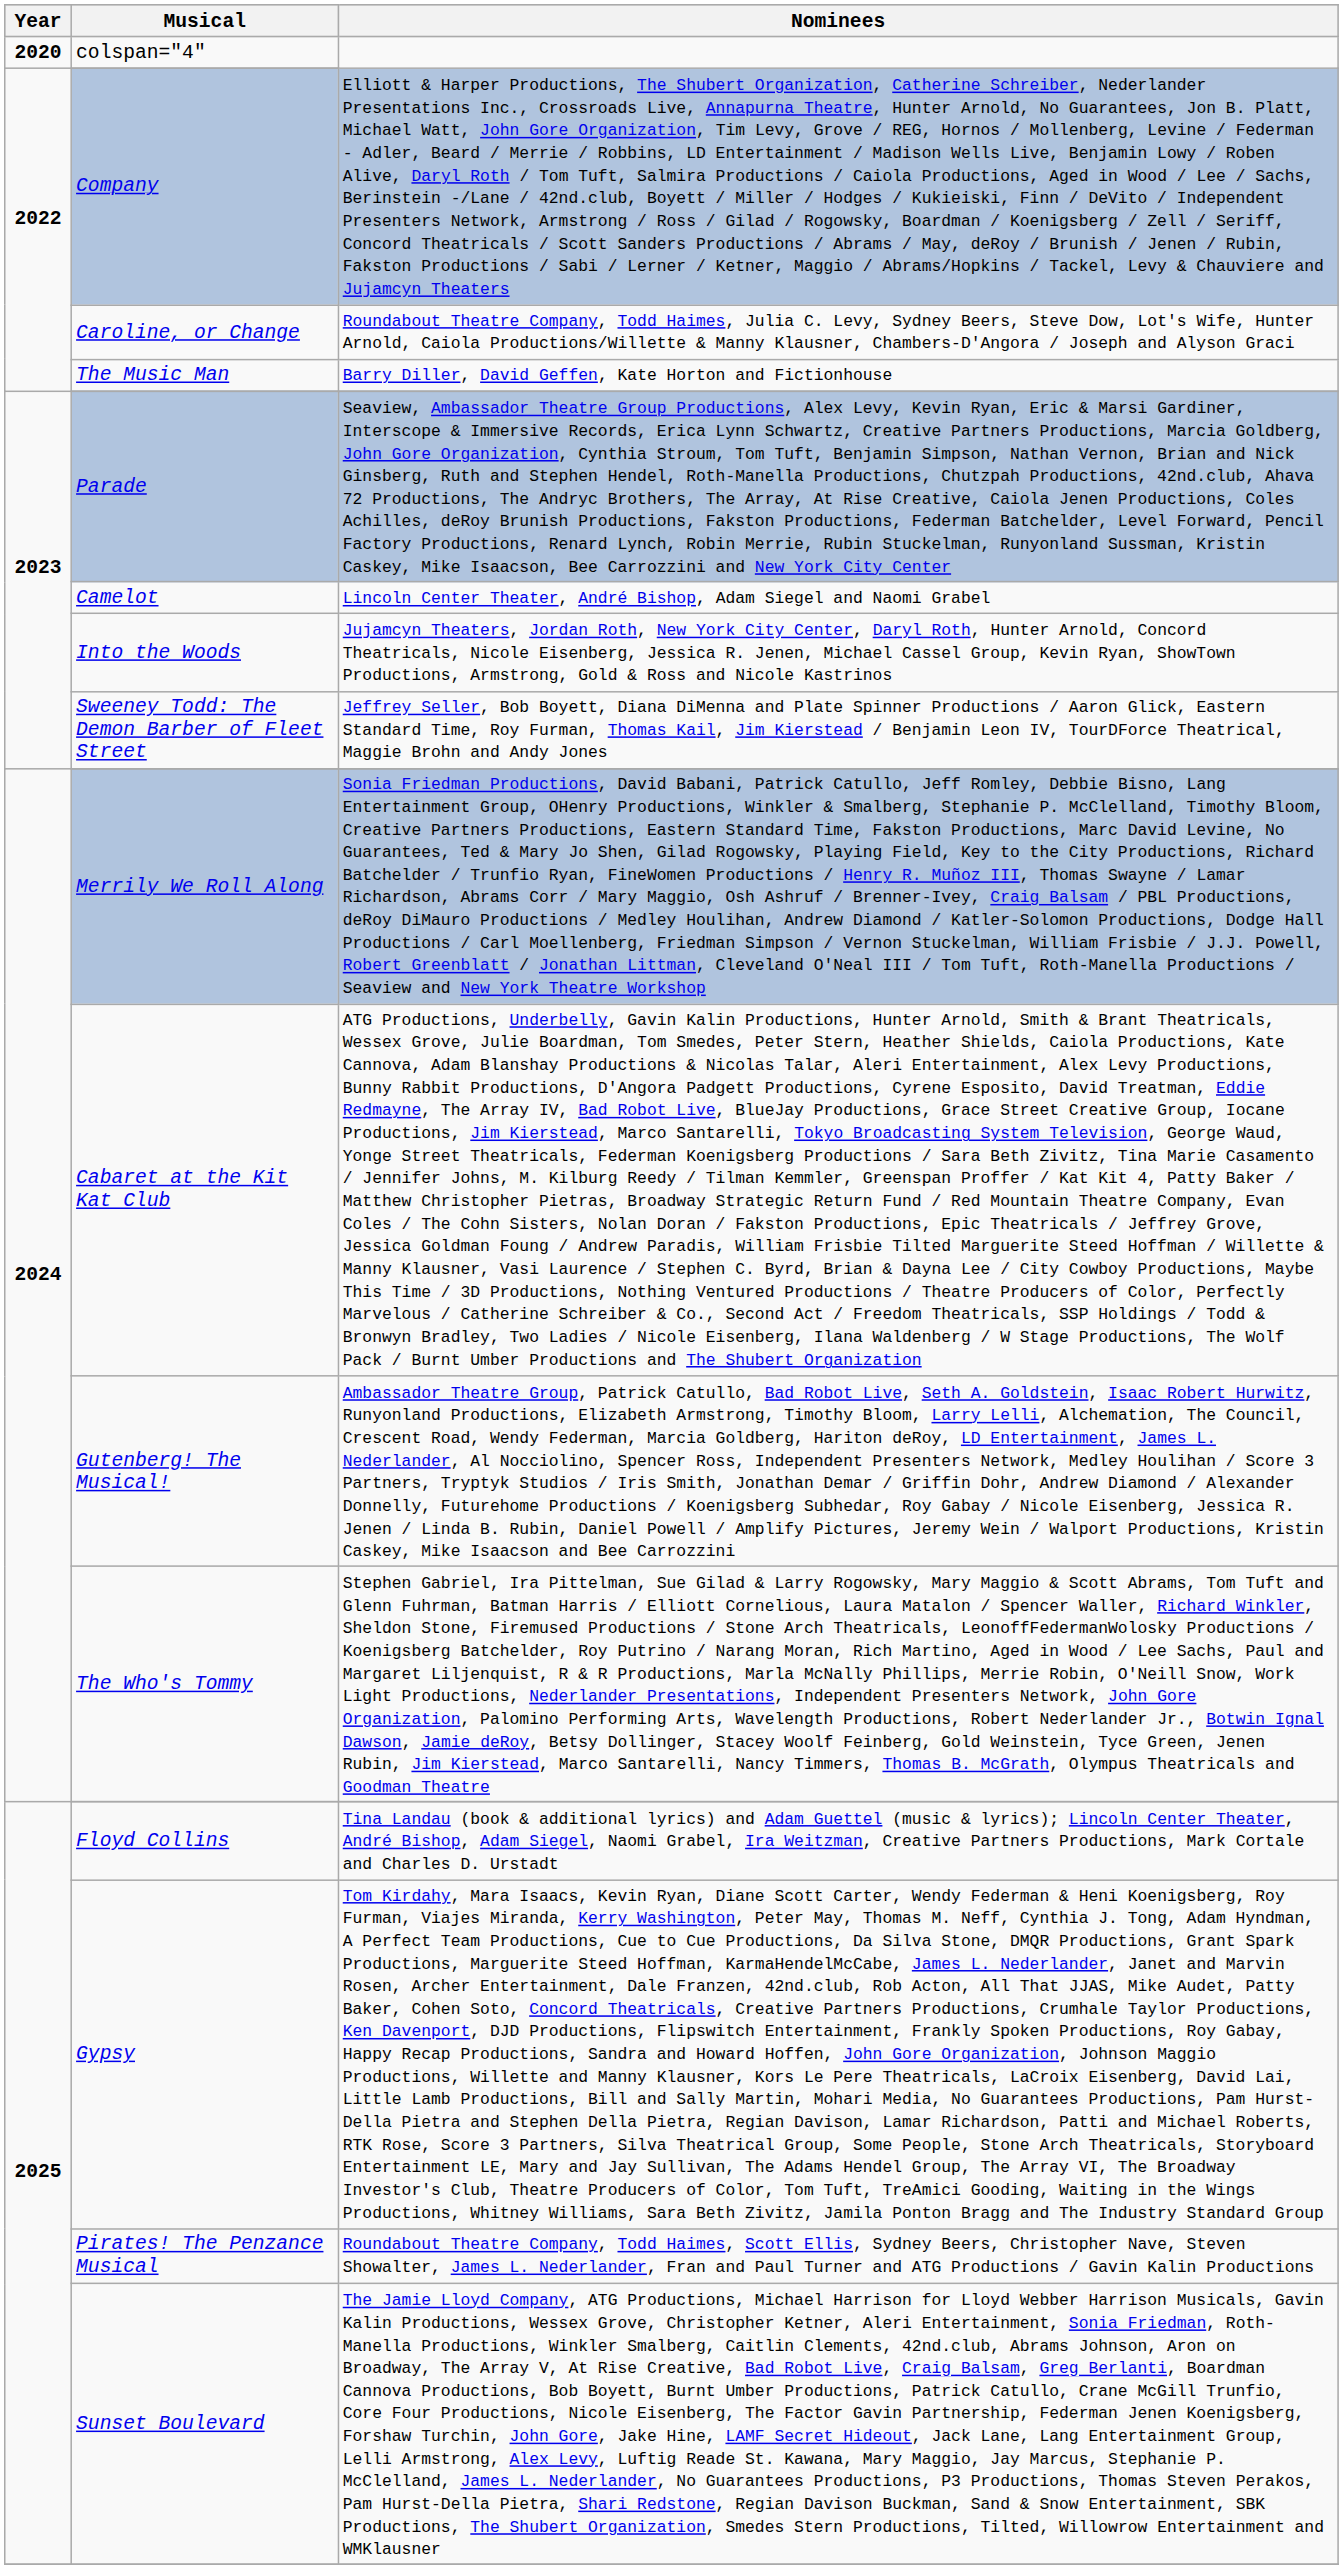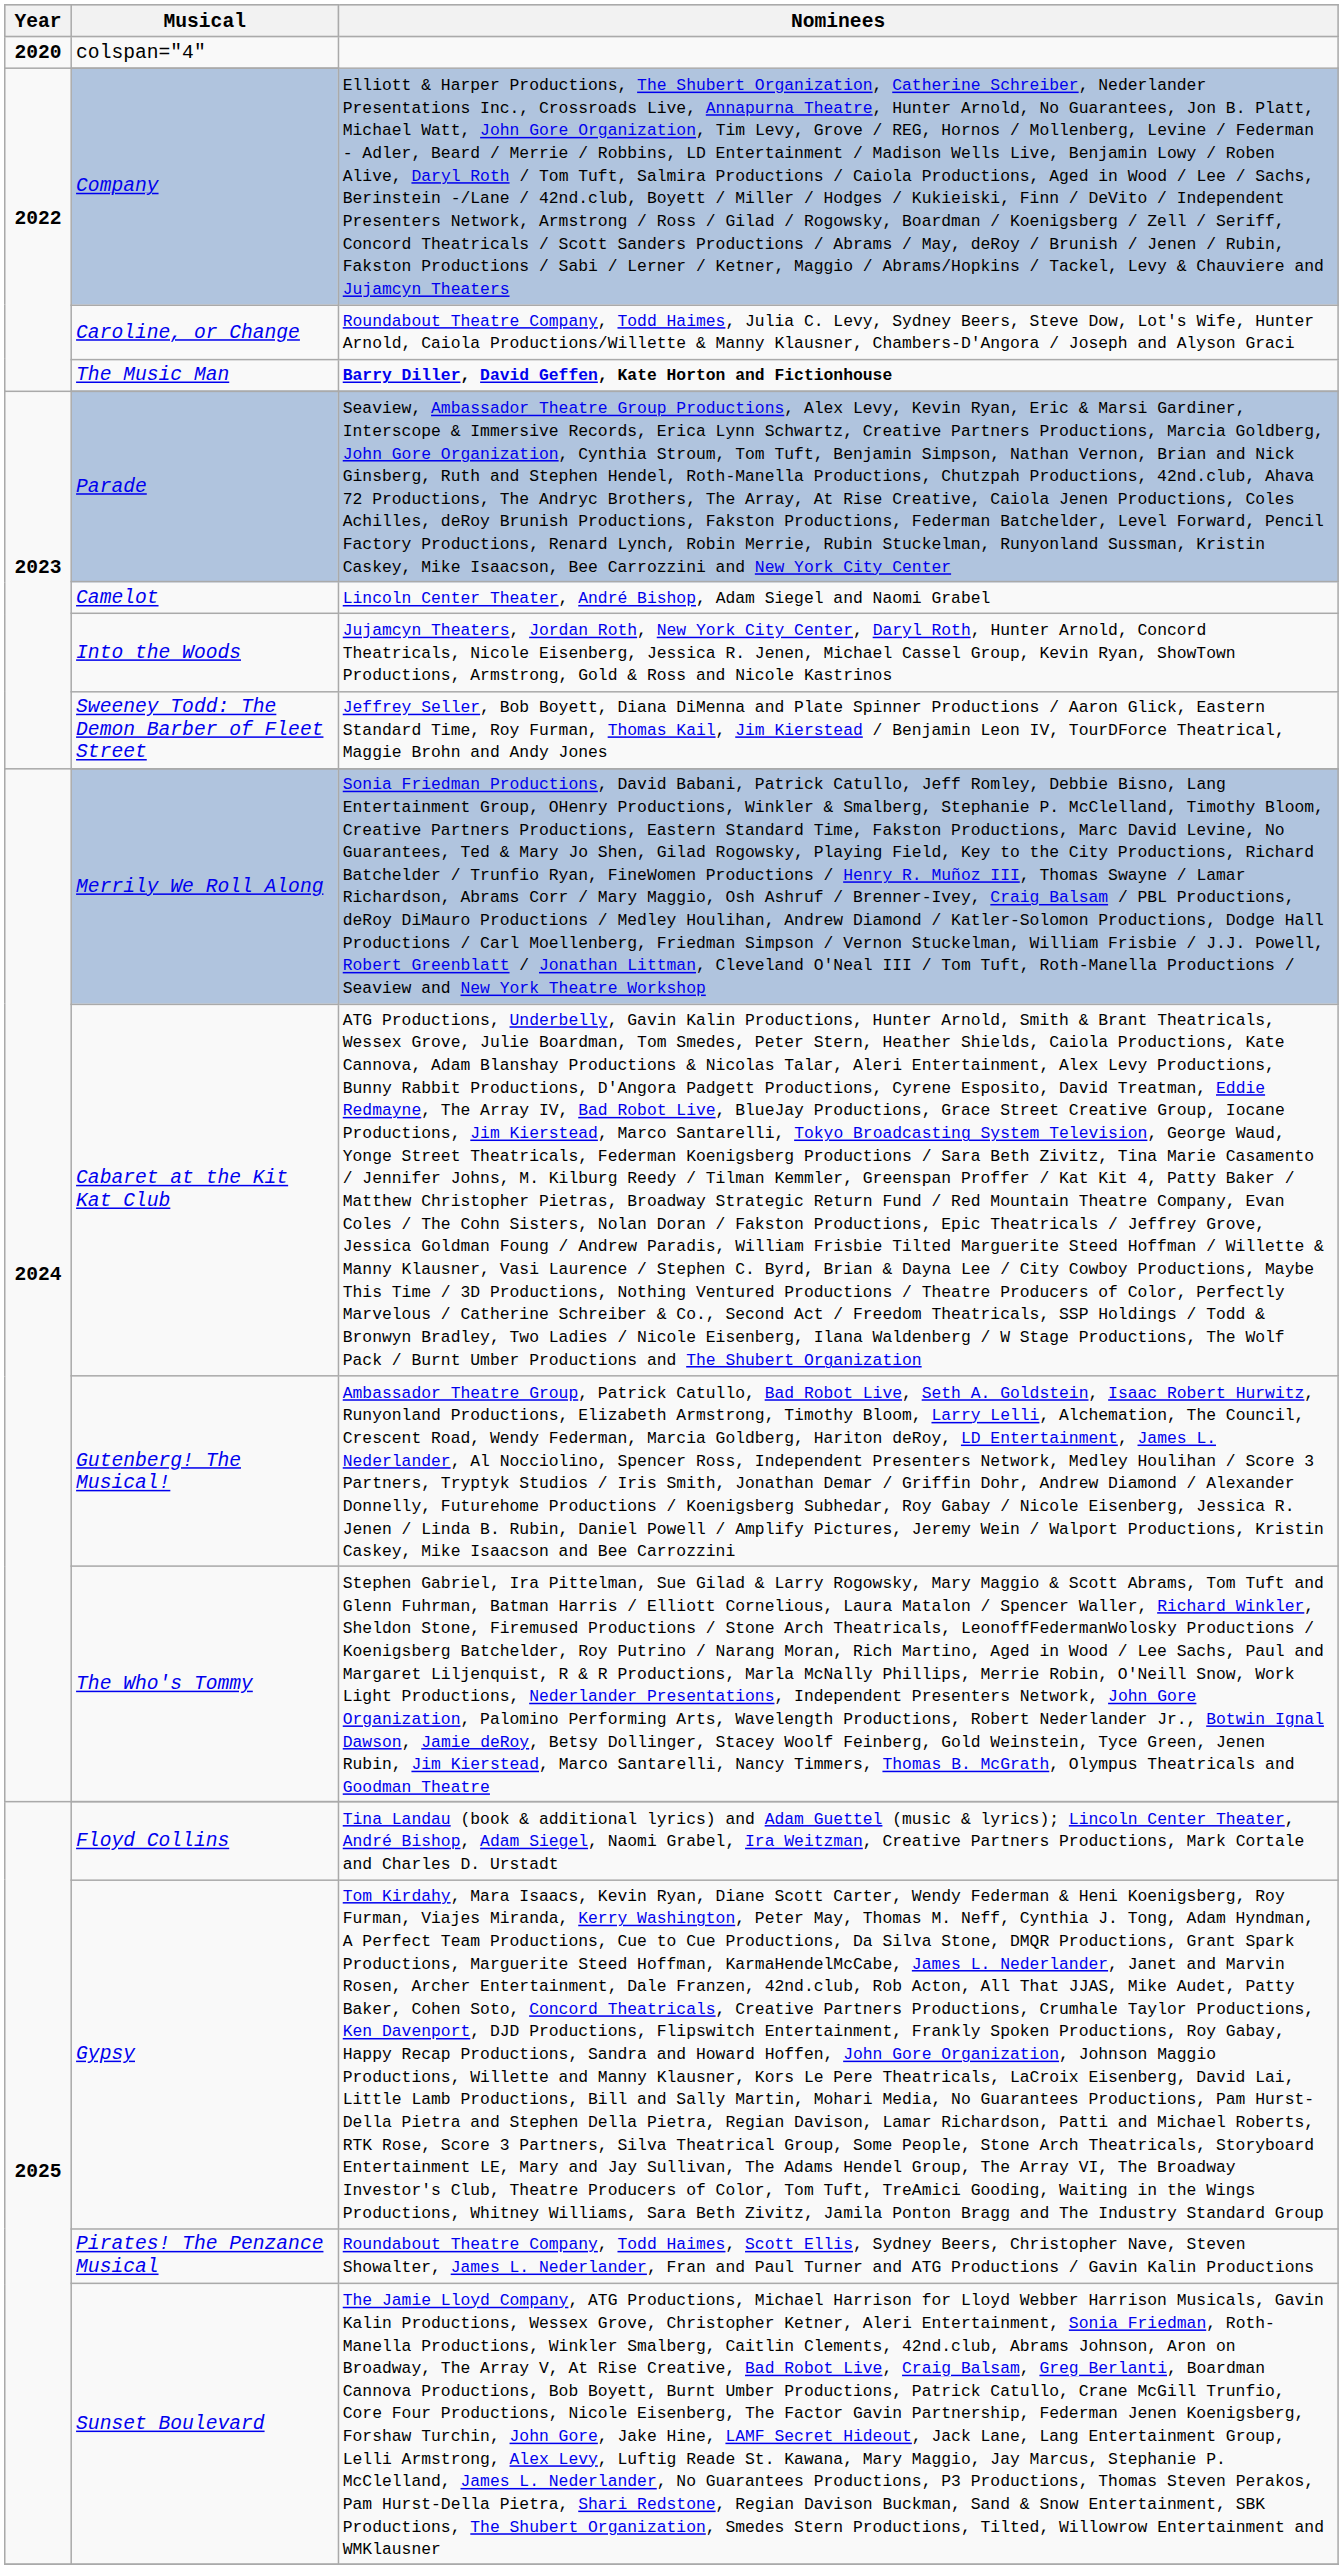The Music Man | Nominees: normal -> bold
